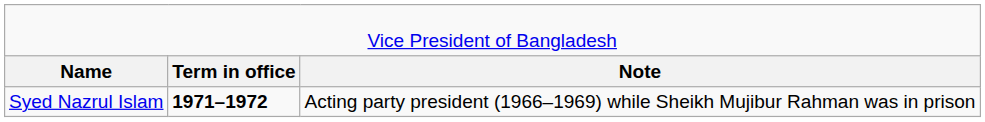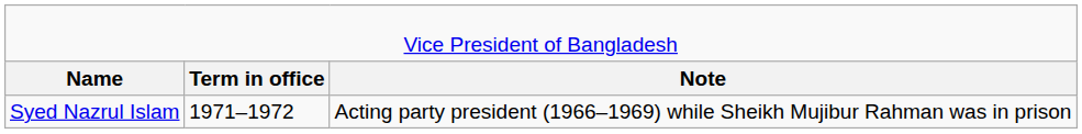Syed Nazrul Islam | column 2: bold -> normal
